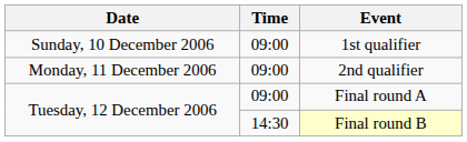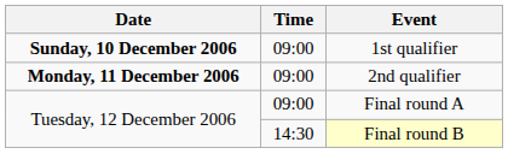1st qualifier | Date: normal -> bold
2nd qualifier | Date: normal -> bold
